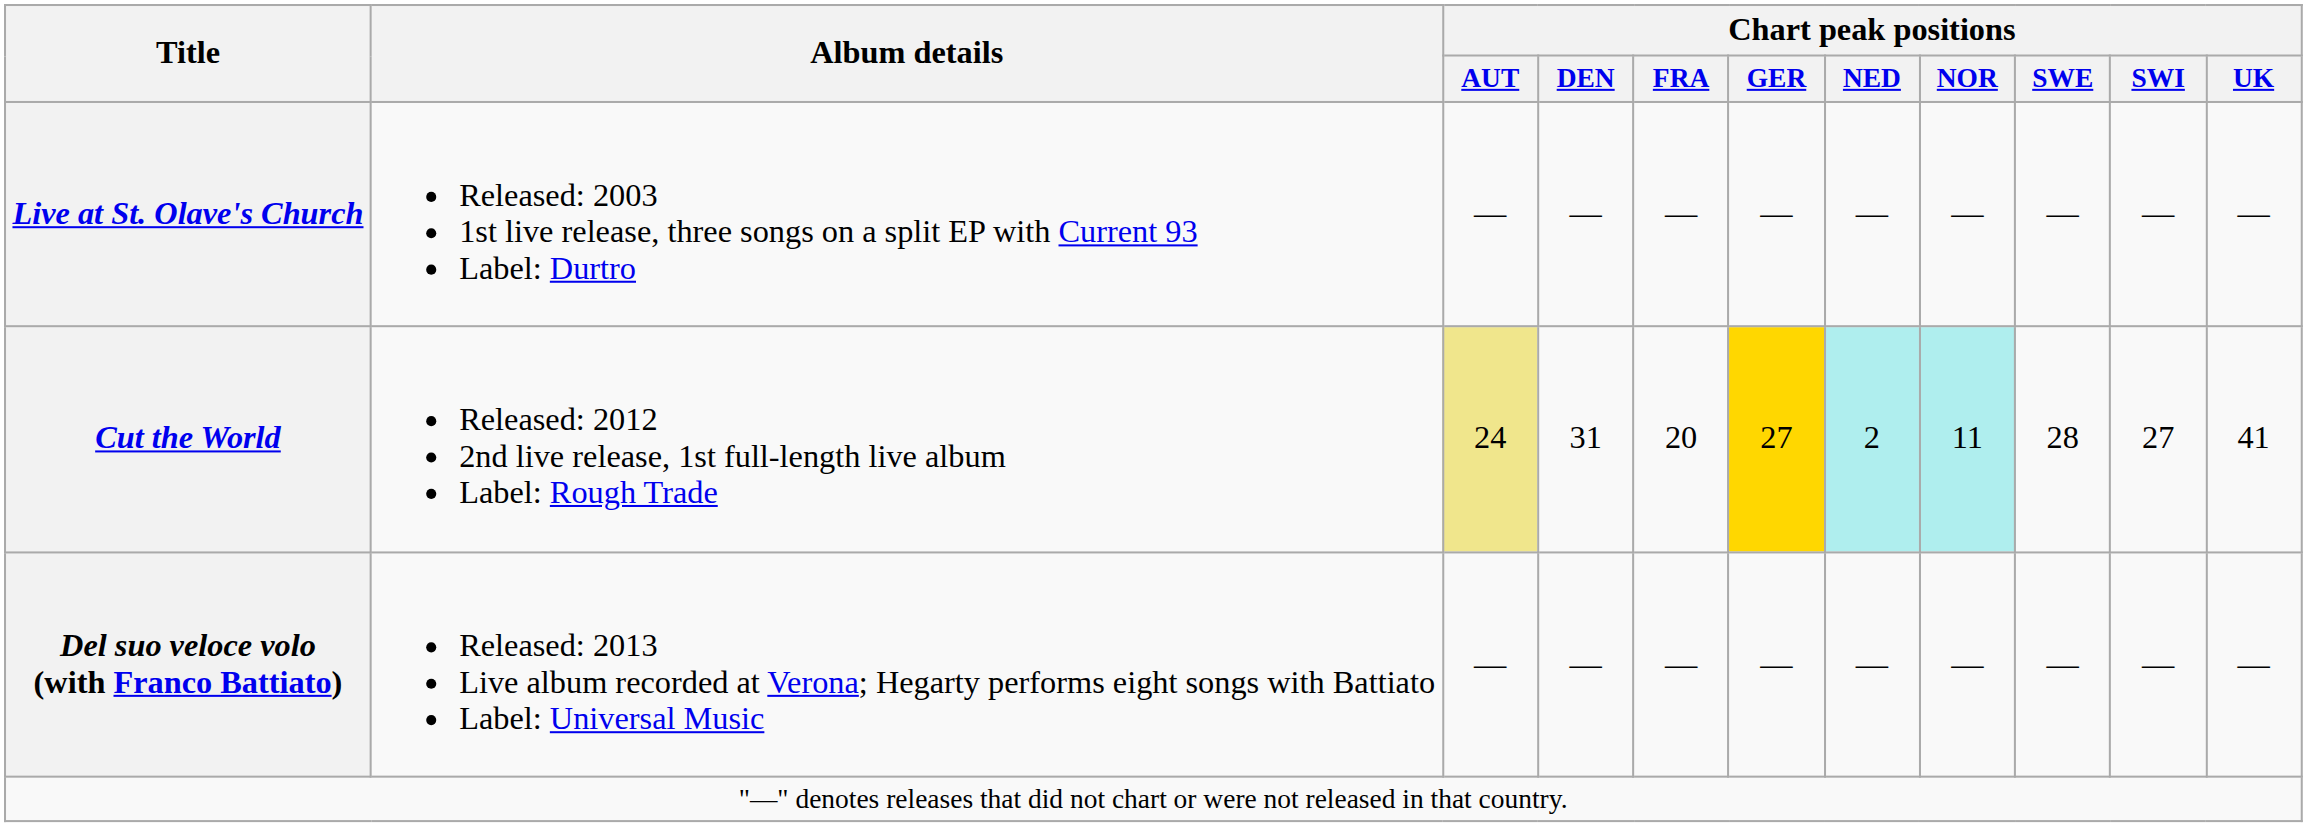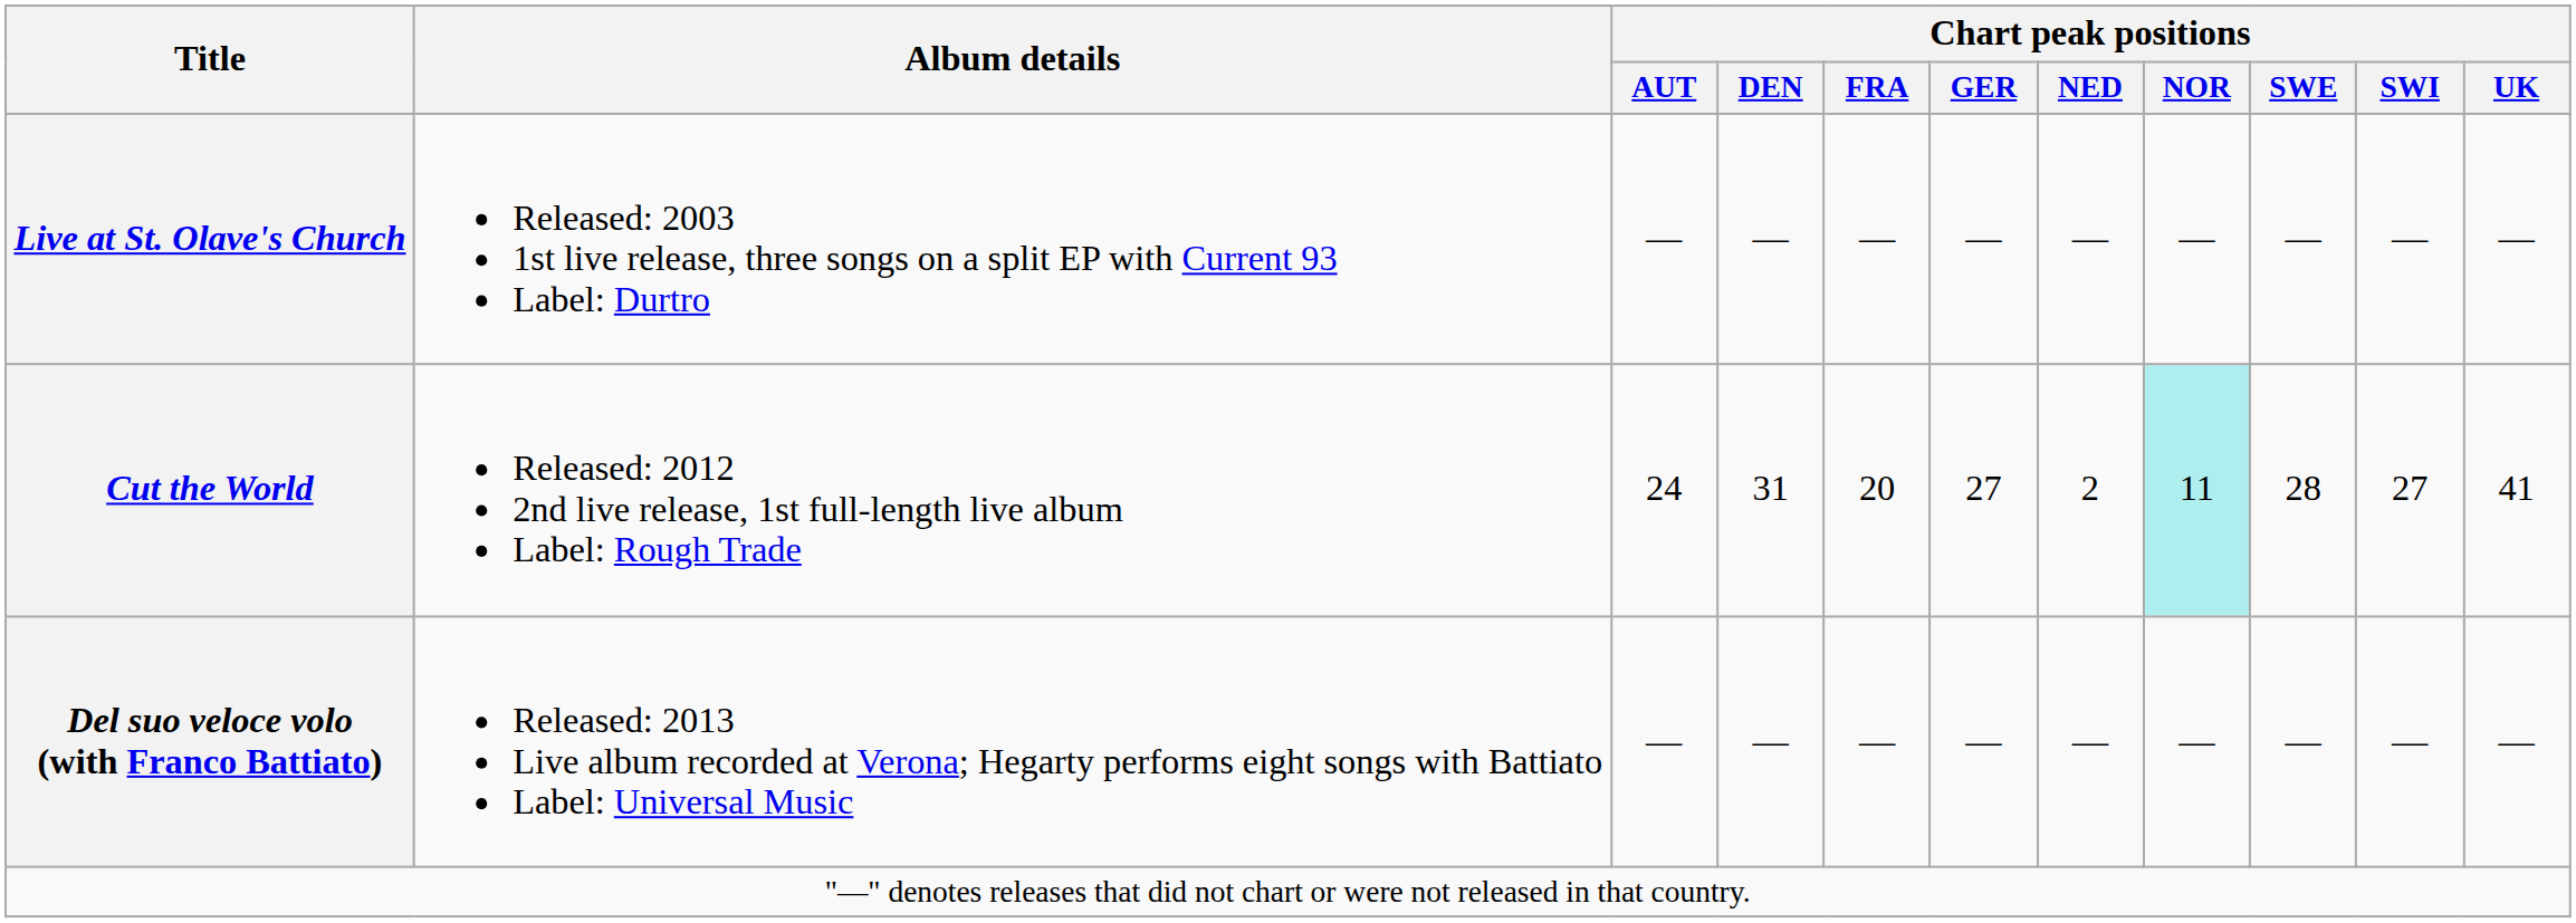Cut the World | Chart peak positions / AUT: khaki background -> no background
Cut the World | Chart peak positions / GER: gold background -> no background
Cut the World | Chart peak positions / NED: paleturquoise background -> no background
